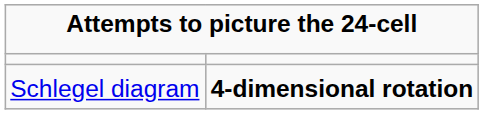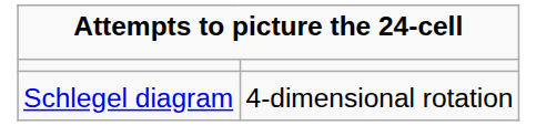Schlegel diagram | column 2: bold -> normal
